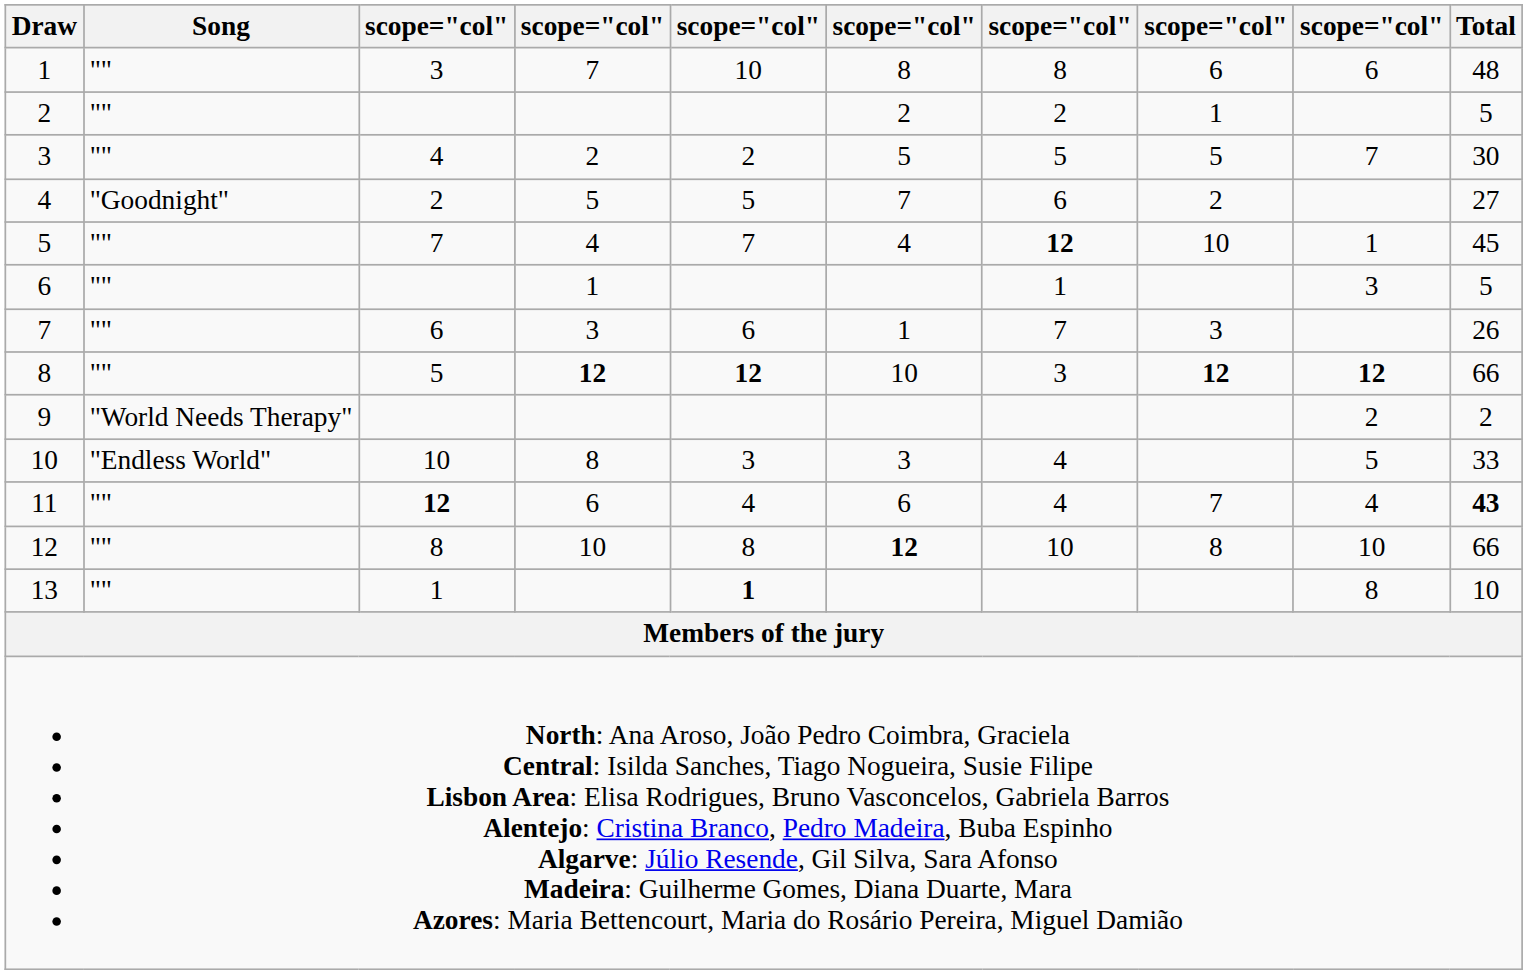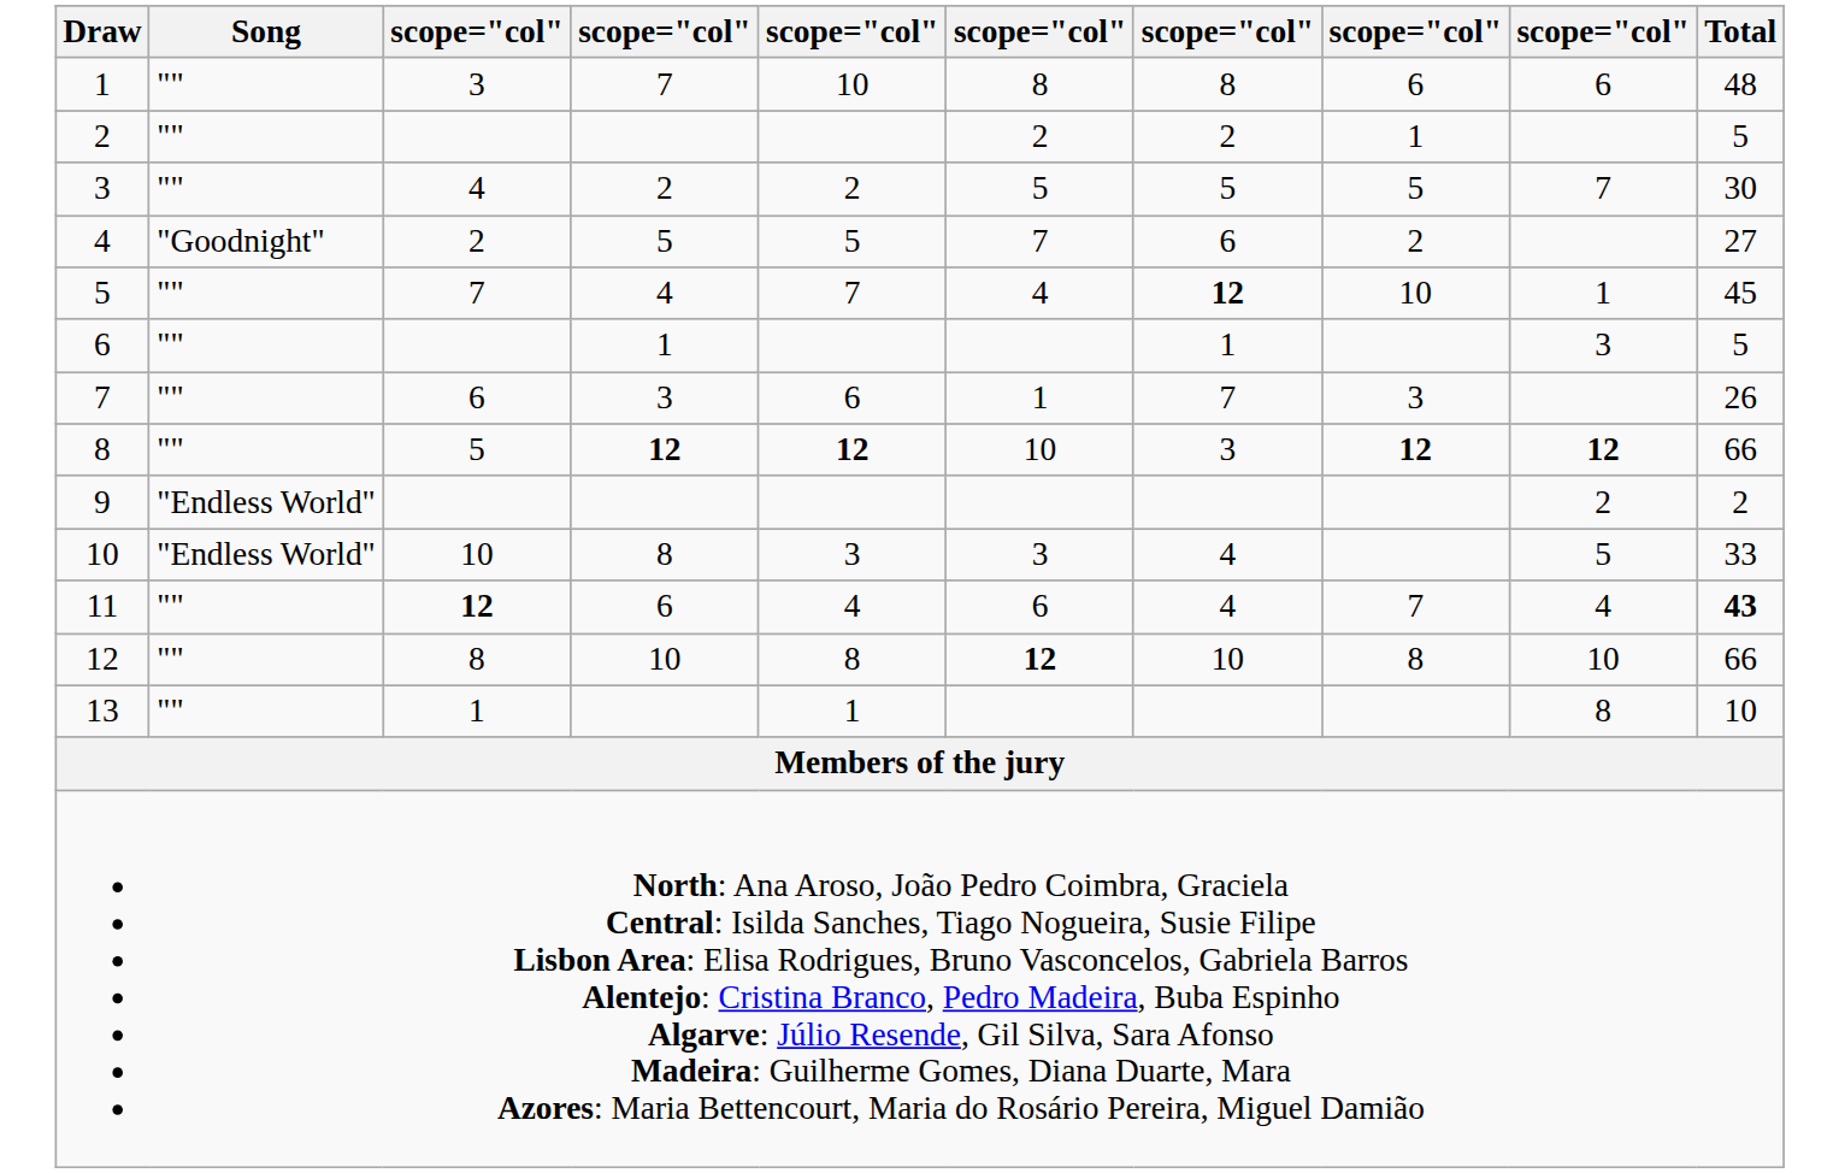9 | Song: "World Needs Therapy" -> "Endless World"
13 | column 5: bold -> normal
